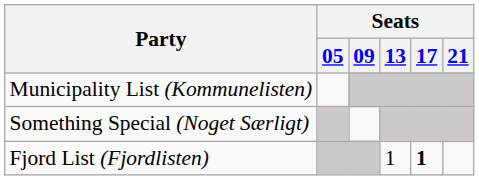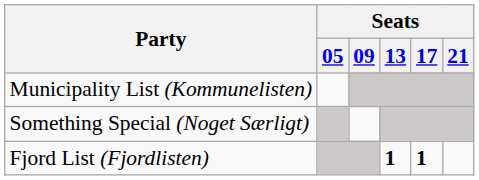Fjord List (Fjordlisten) | Seats / 13: normal -> bold
